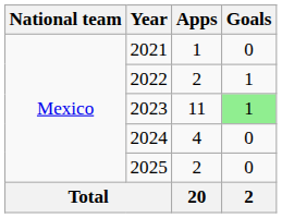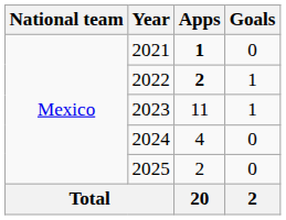2021 | Apps: normal -> bold
2022 | Apps: normal -> bold
2023 | Goals: lightgreen background -> no background
